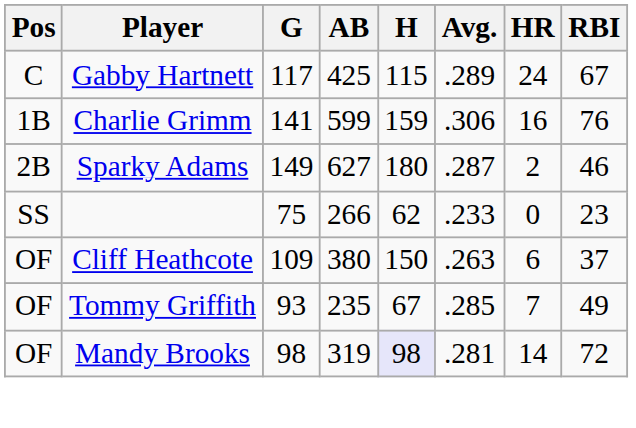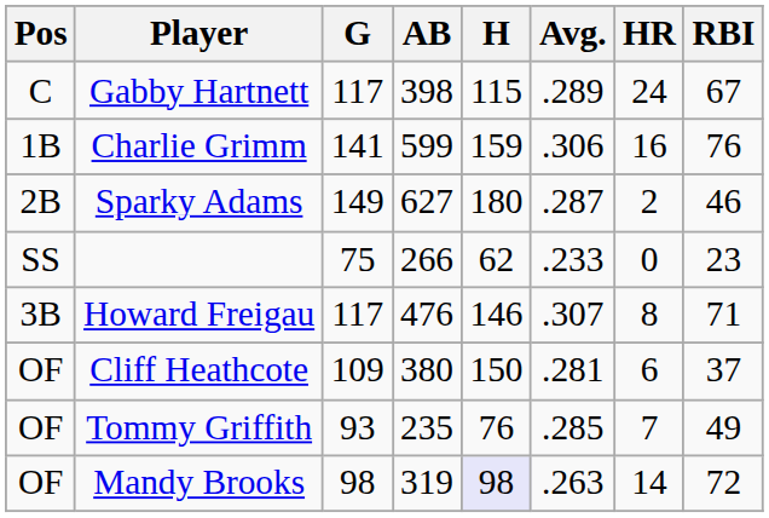Gabby Hartnett | AB: 425 -> 398
+ row: 3B | Howard Freigau | 117 | 476 | 146 | .307 | 8 | 71
Cliff Heathcote | Avg.: .263 -> .281
Tommy Griffith | H: 67 -> 76
Mandy Brooks | Avg.: .281 -> .263
